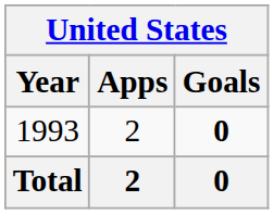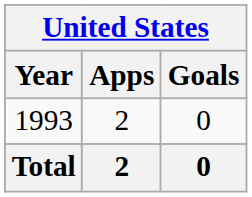1993 | Goals: bold -> normal
